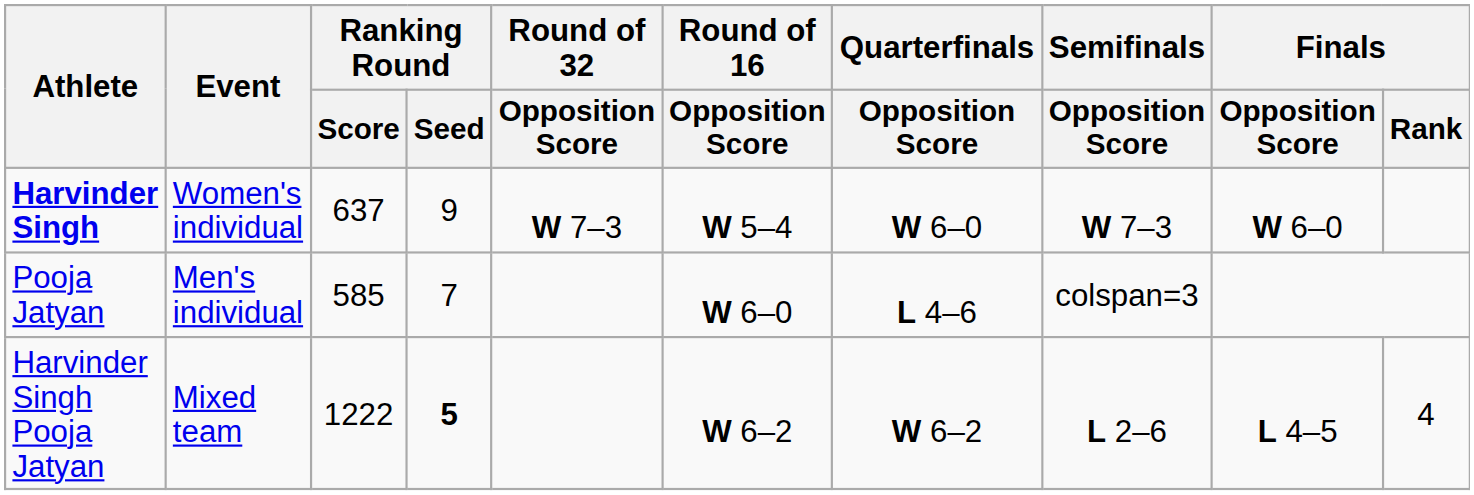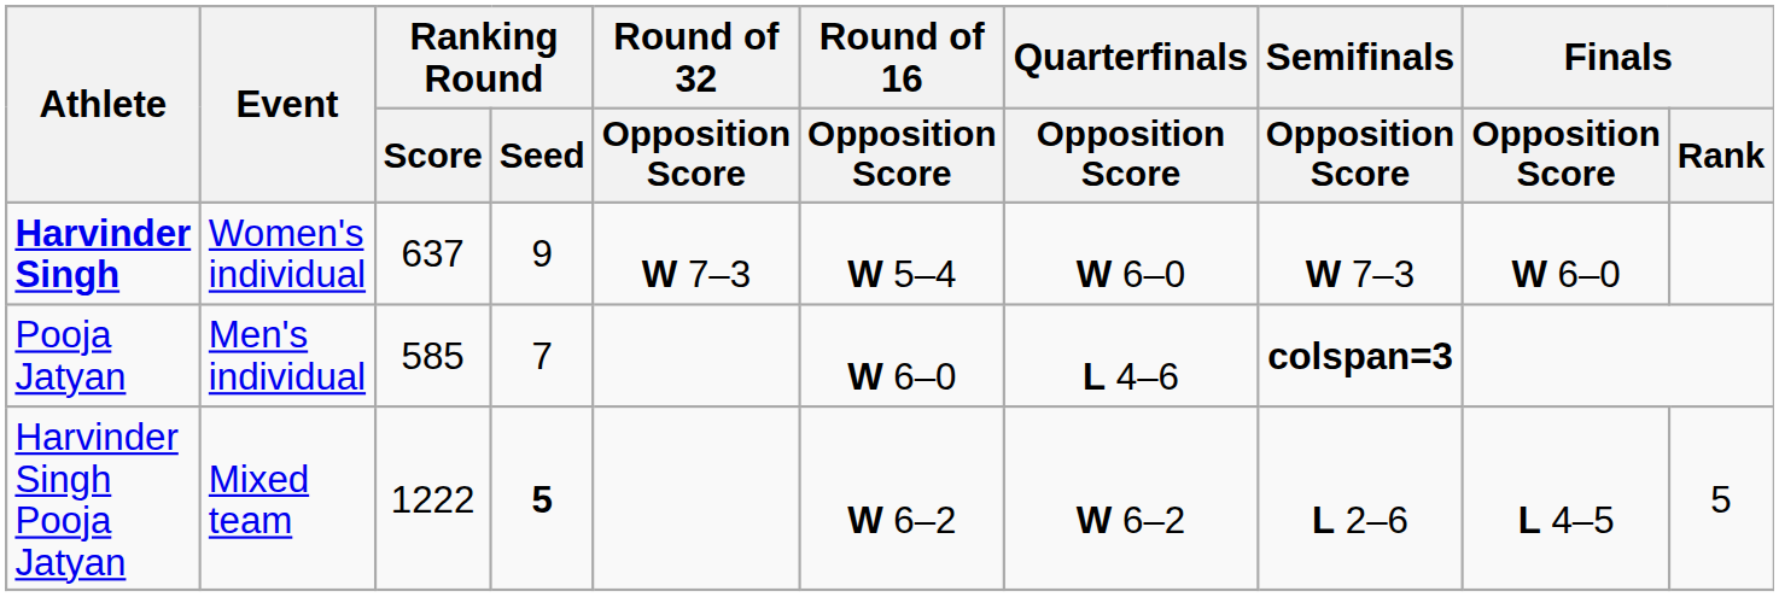Pooja Jatyan | Semifinals / Opposition Score: normal -> bold
Harvinder Singh Pooja Jatyan | Finals / Rank: 4 -> 5
